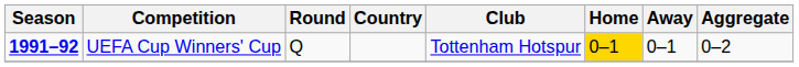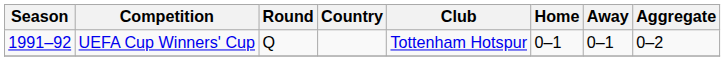UEFA Cup Winners' Cup | Season: bold -> normal
UEFA Cup Winners' Cup | Home: gold background -> no background
